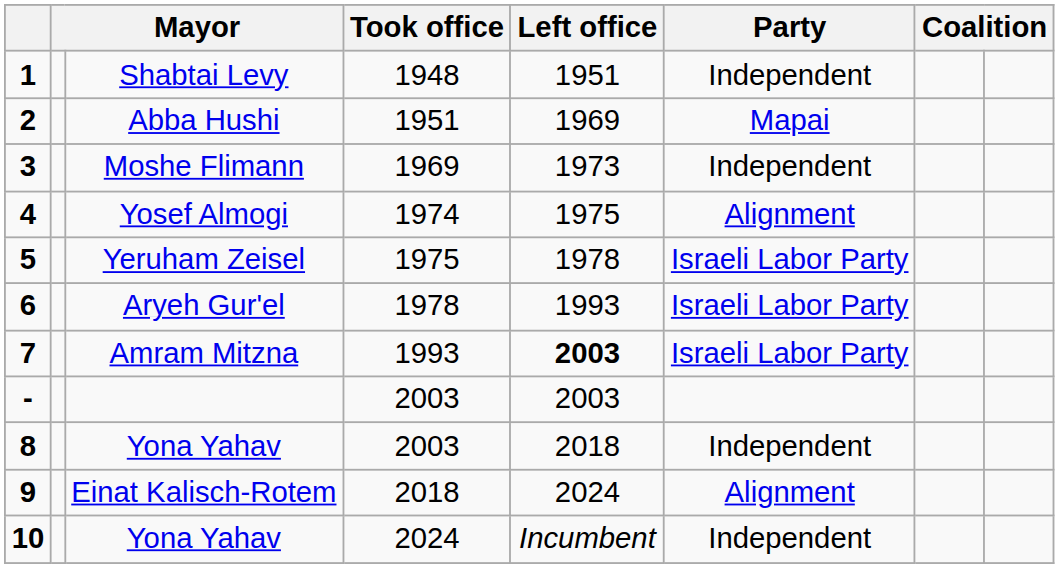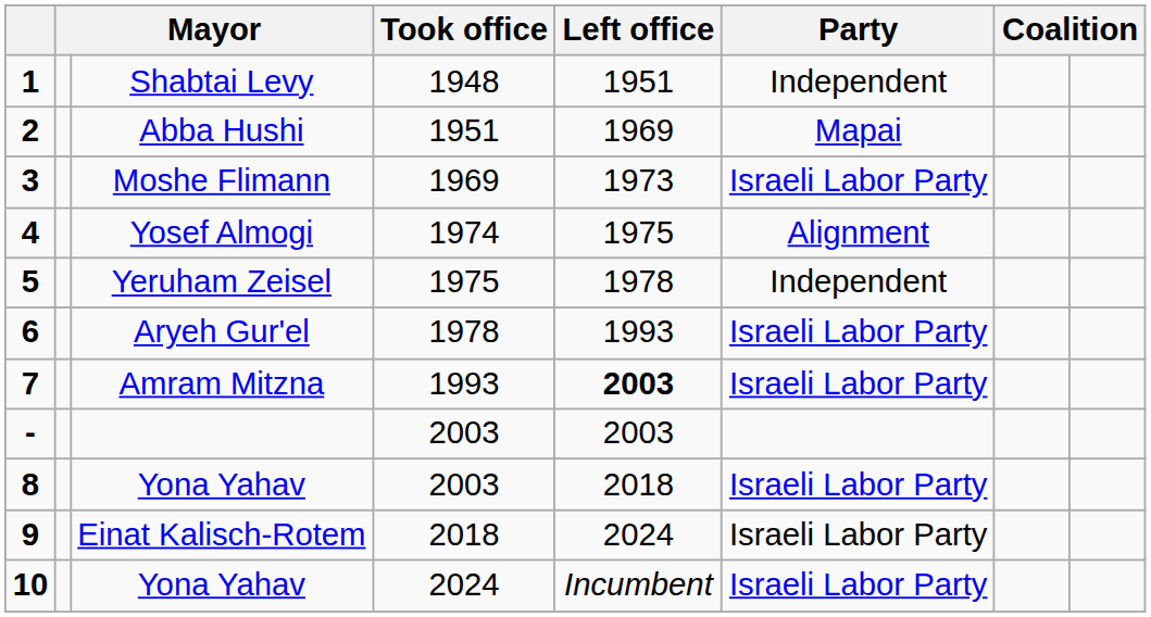Moshe Flimann | Party: Independent -> Israeli Labor Party
Yeruham Zeisel | Party: Israeli Labor Party -> Independent
8 / Yona Yahav | Party: Independent -> Israeli Labor Party
Einat Kalisch-Rotem | Party: Alignment -> Israeli Labor Party
10 / Yona Yahav | Party: Independent -> Israeli Labor Party
